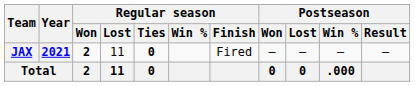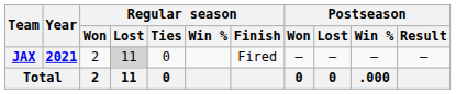JAX | Regular season / Won: bold -> normal
JAX | Regular season / Lost: no background -> lightgrey background
JAX | Regular season / Ties: bold -> normal
